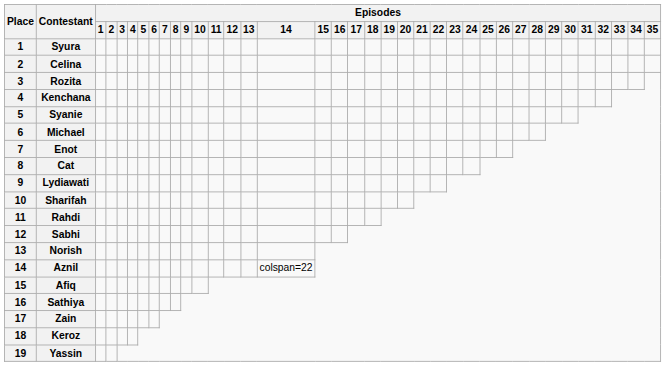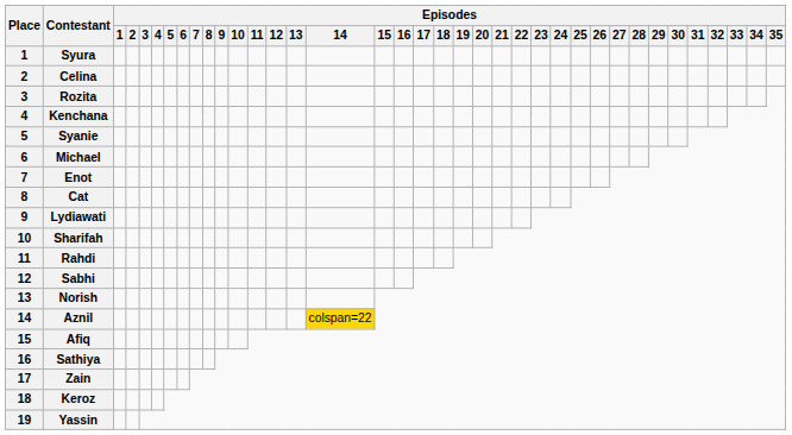Aznil | Episodes / 14: no background -> gold background
